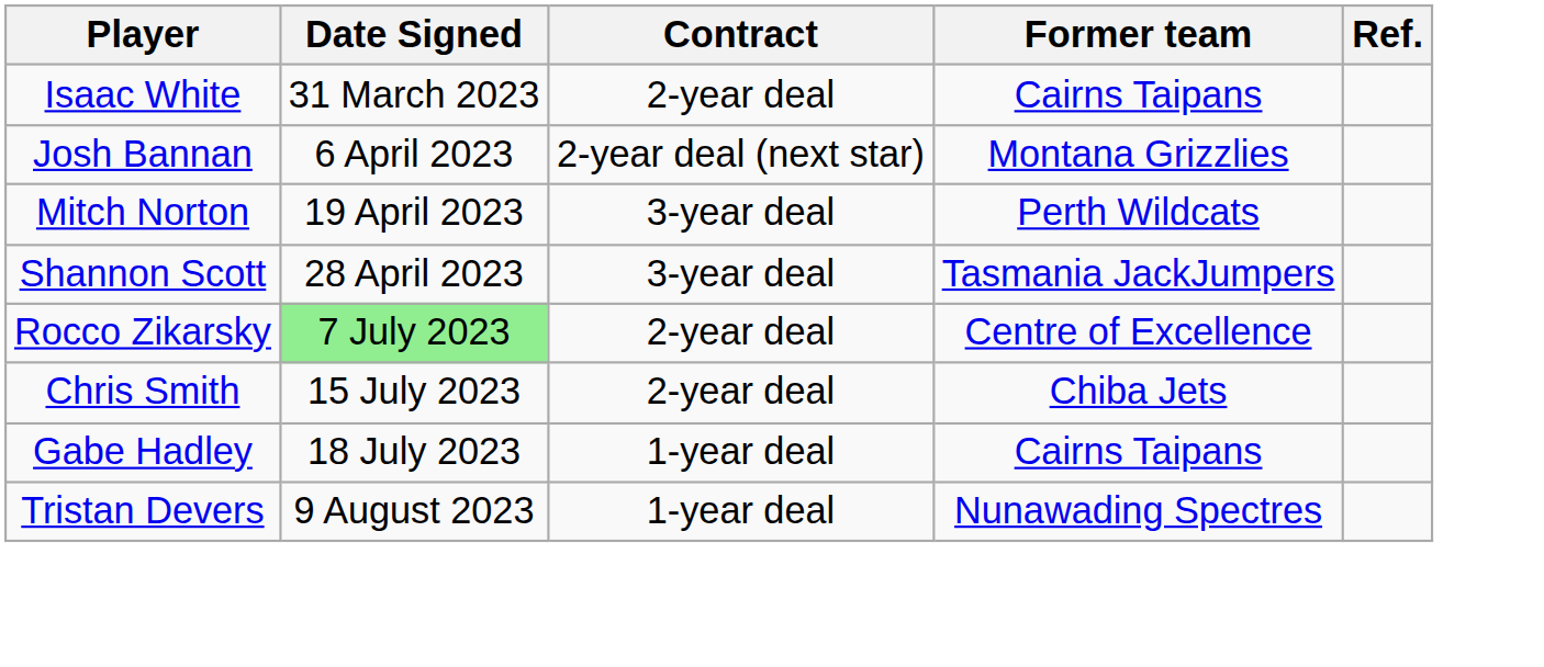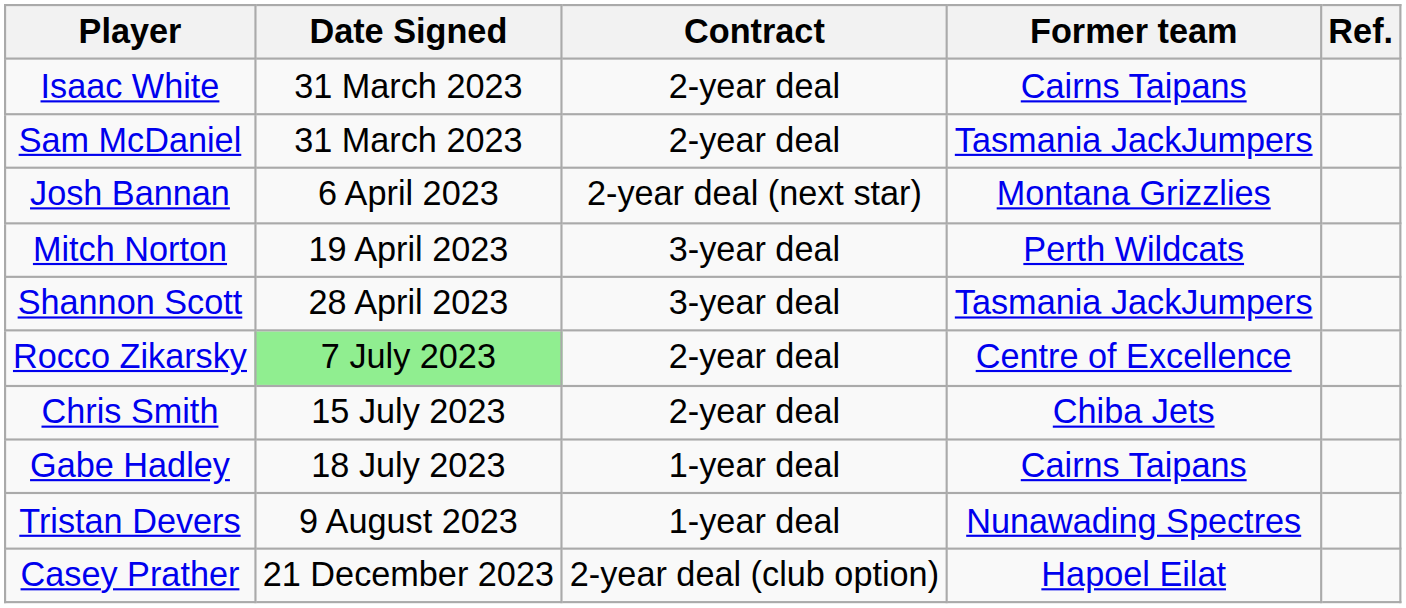+ row: Sam McDaniel | 31 March 2023 | 2-year deal | Tasmania JackJumpers
+ row: Casey Prather | 21 December 2023 | 2-year deal (club option) | Hapoel Eilat
